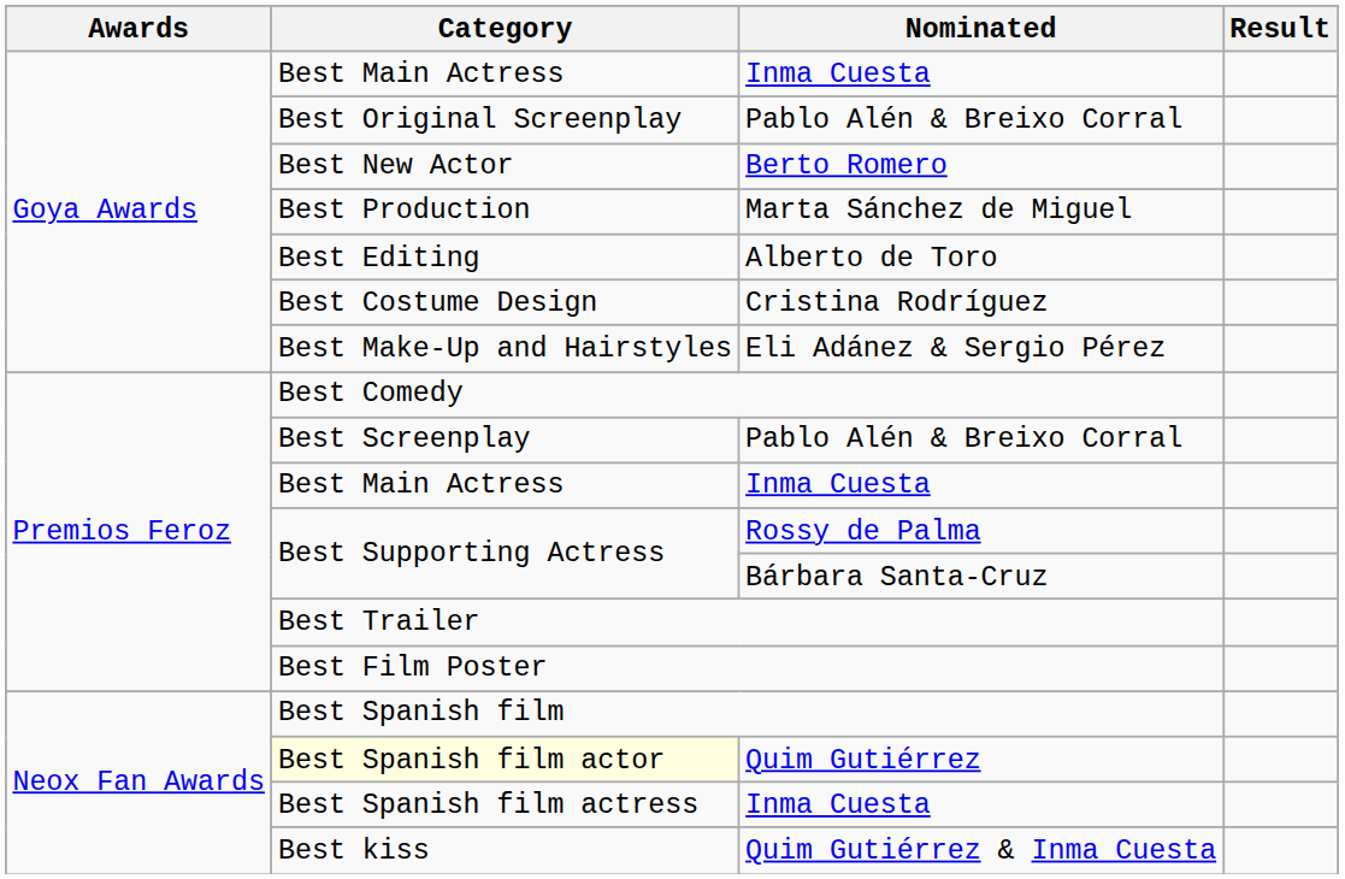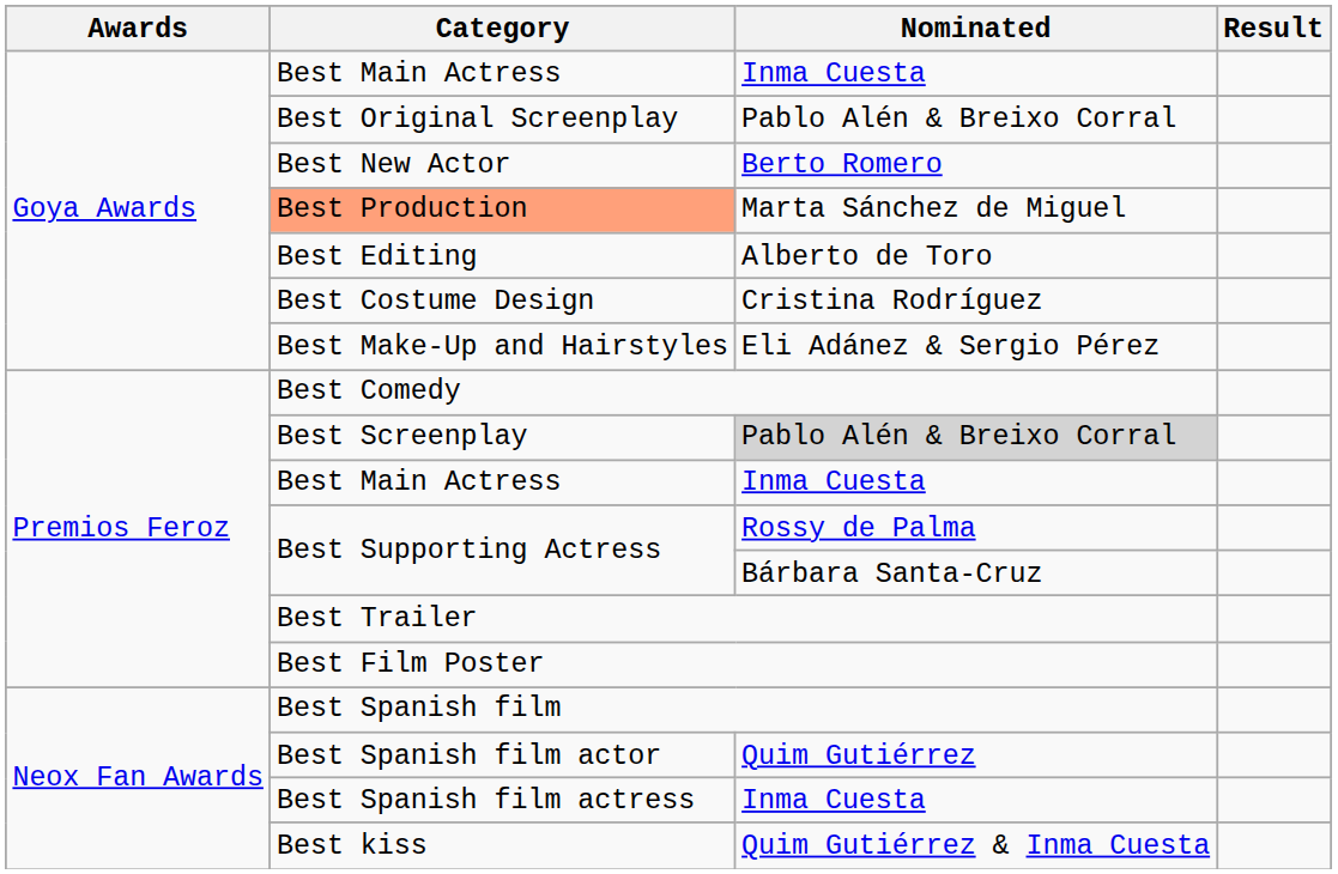Best Production | Category: no background -> lightsalmon background
Best Screenplay | Nominated: no background -> lightgrey background
Best Spanish film actor | Category: lightyellow background -> no background
